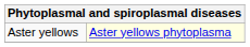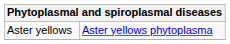Aster yellows | column 2: lightyellow background -> no background
